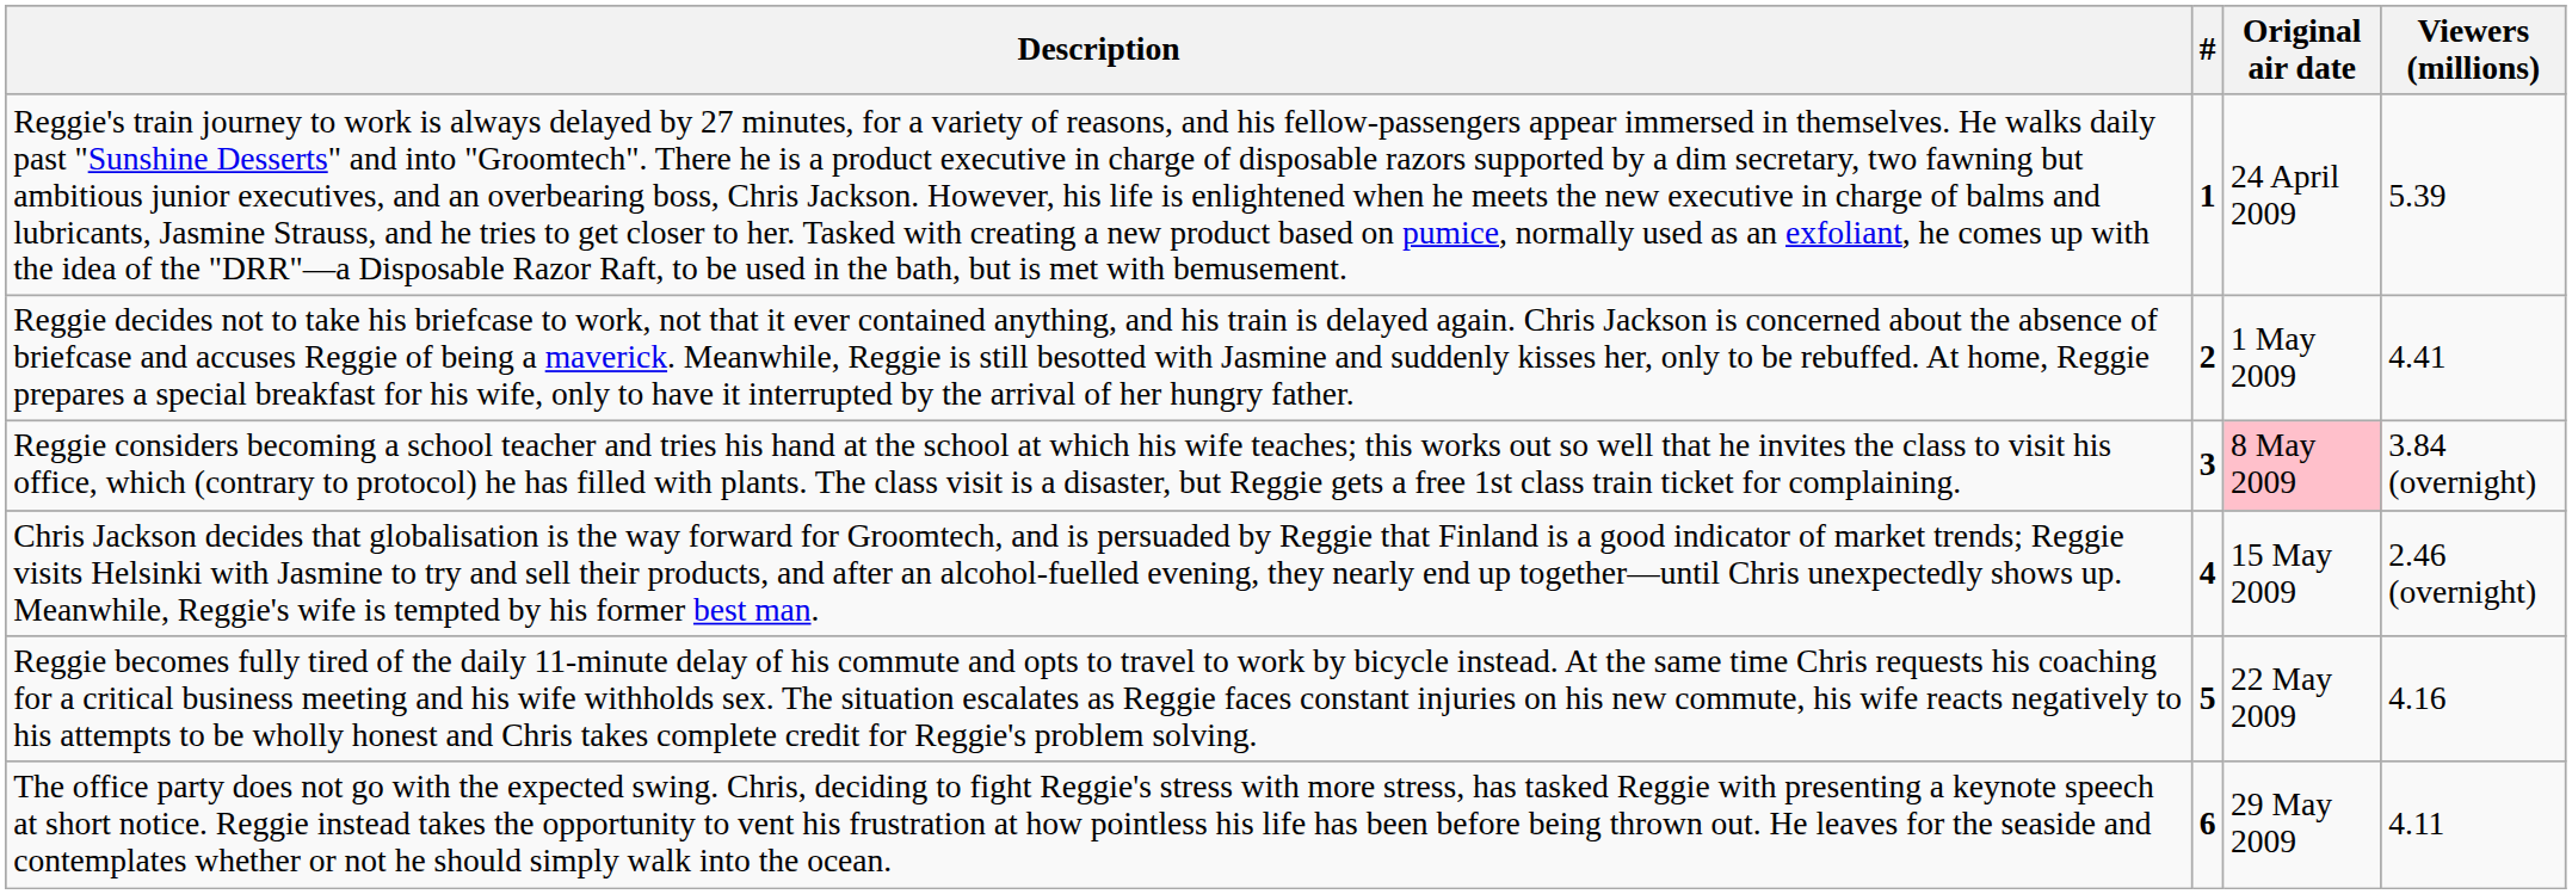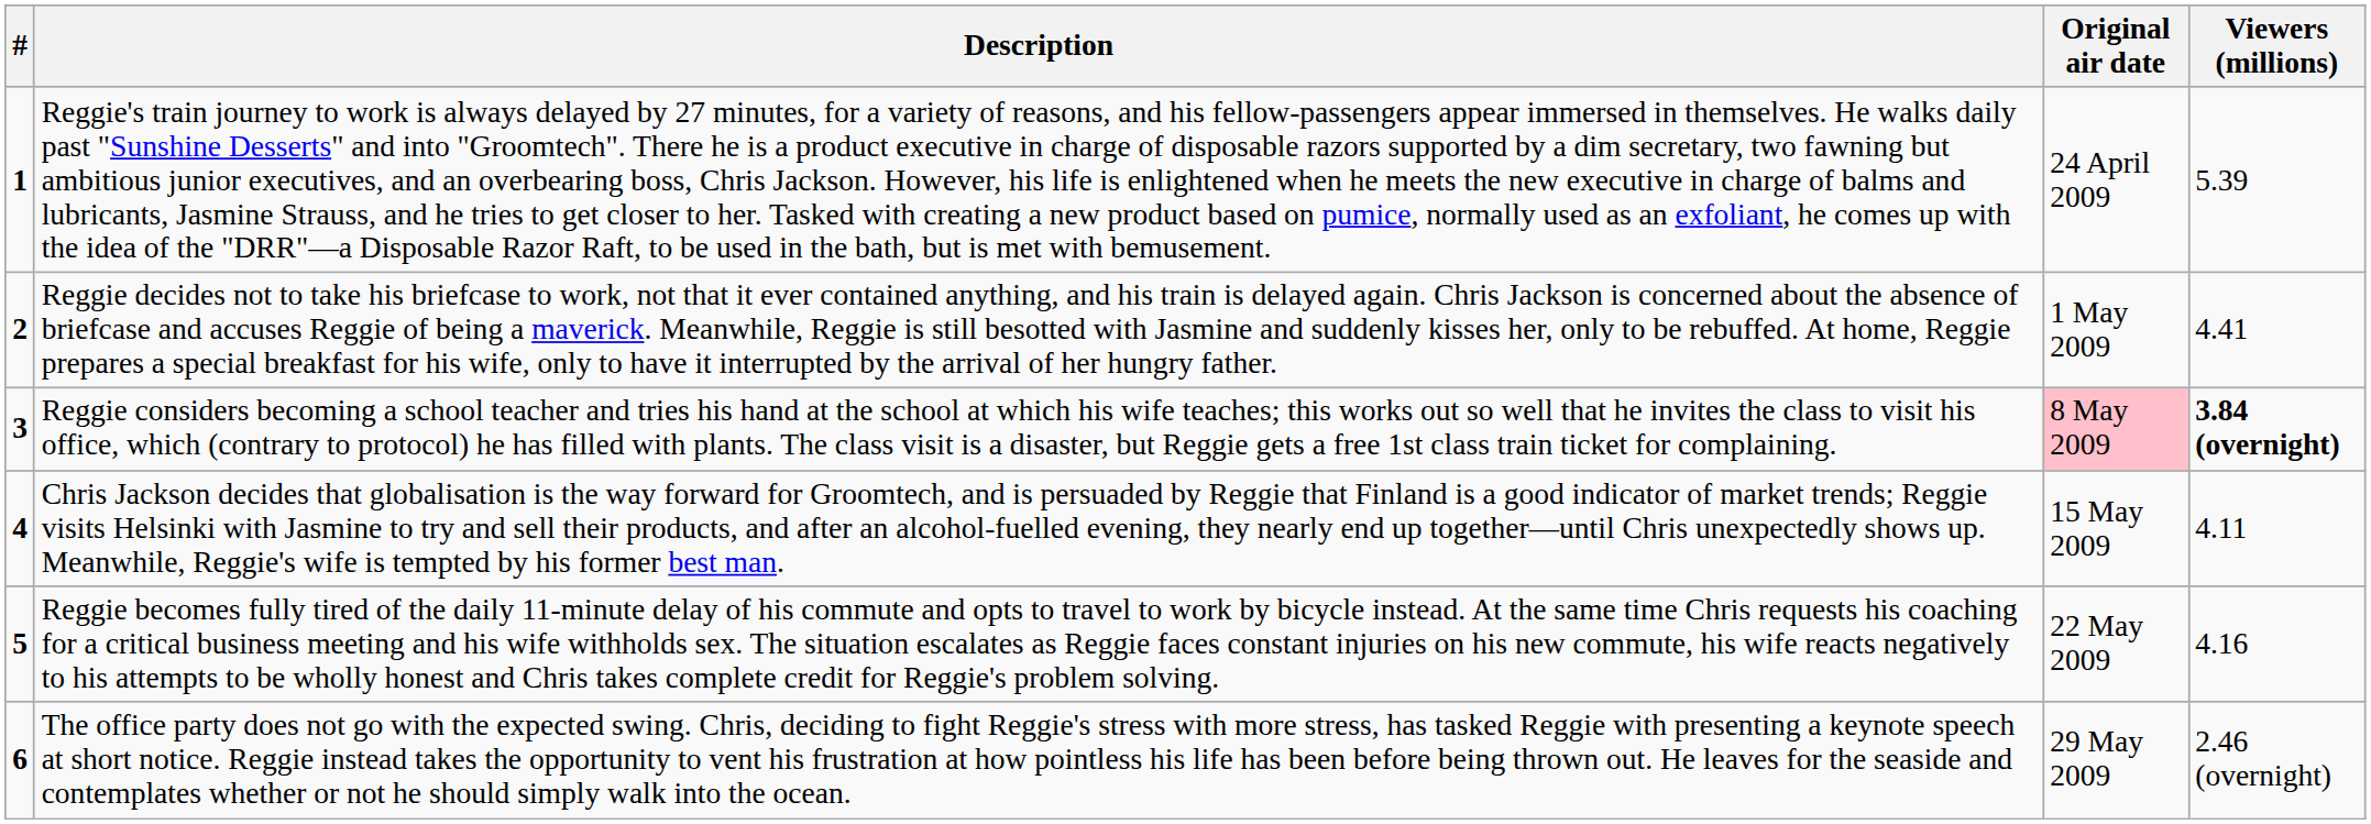columns swapped: # <-> Description
row 4 | Viewers (millions): normal -> bold
row 5 | Viewers (millions): 2.46 (overnight) -> 4.11
row 7 | Viewers (millions): 4.11 -> 2.46 (overnight)
